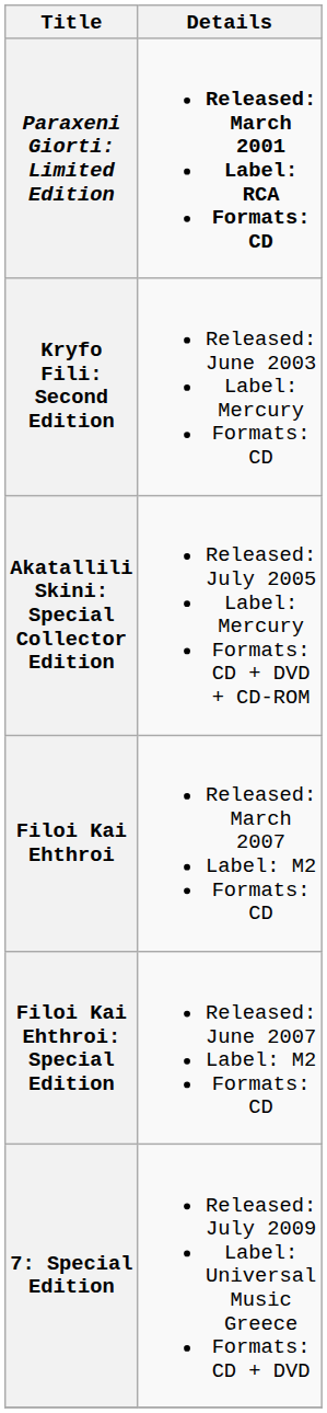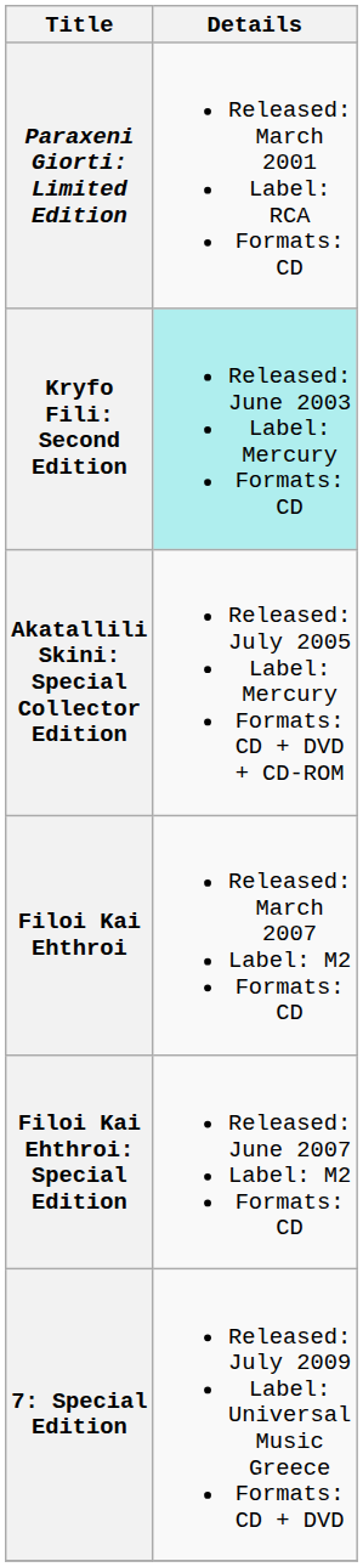Paraxeni Giorti: Limited Edition | Details: bold -> normal
Kryfo Fili: Second Edition | Details: no background -> paleturquoise background
